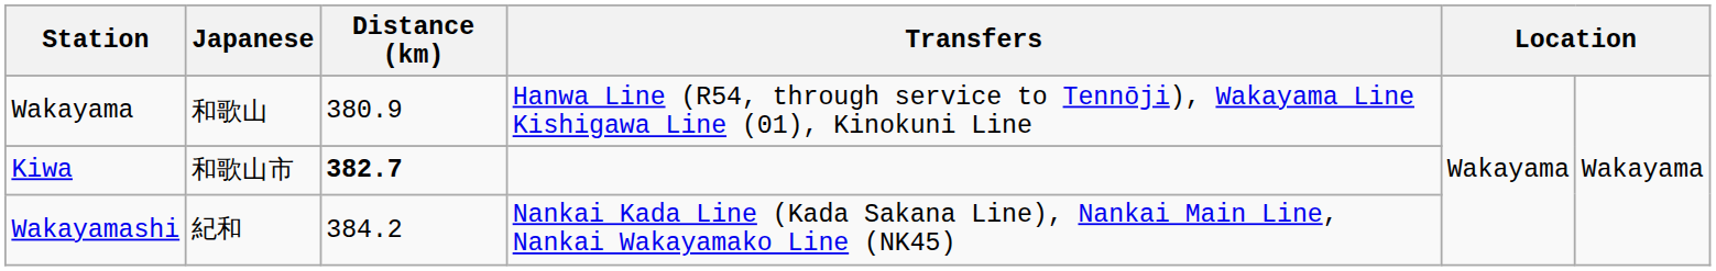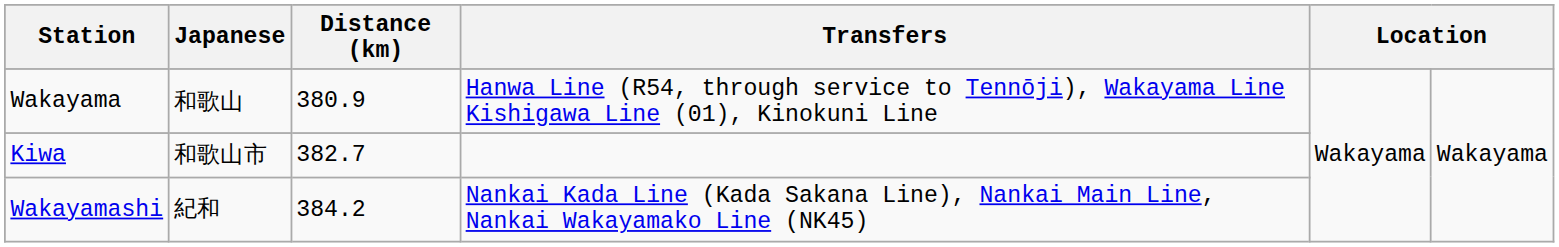Kiwa | Distance (km): bold -> normal
